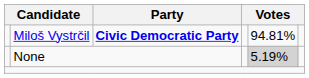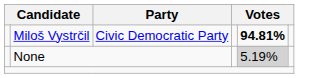Miloš Vystrčil | Party: bold -> normal
Miloš Vystrčil | column 5: normal -> bold
